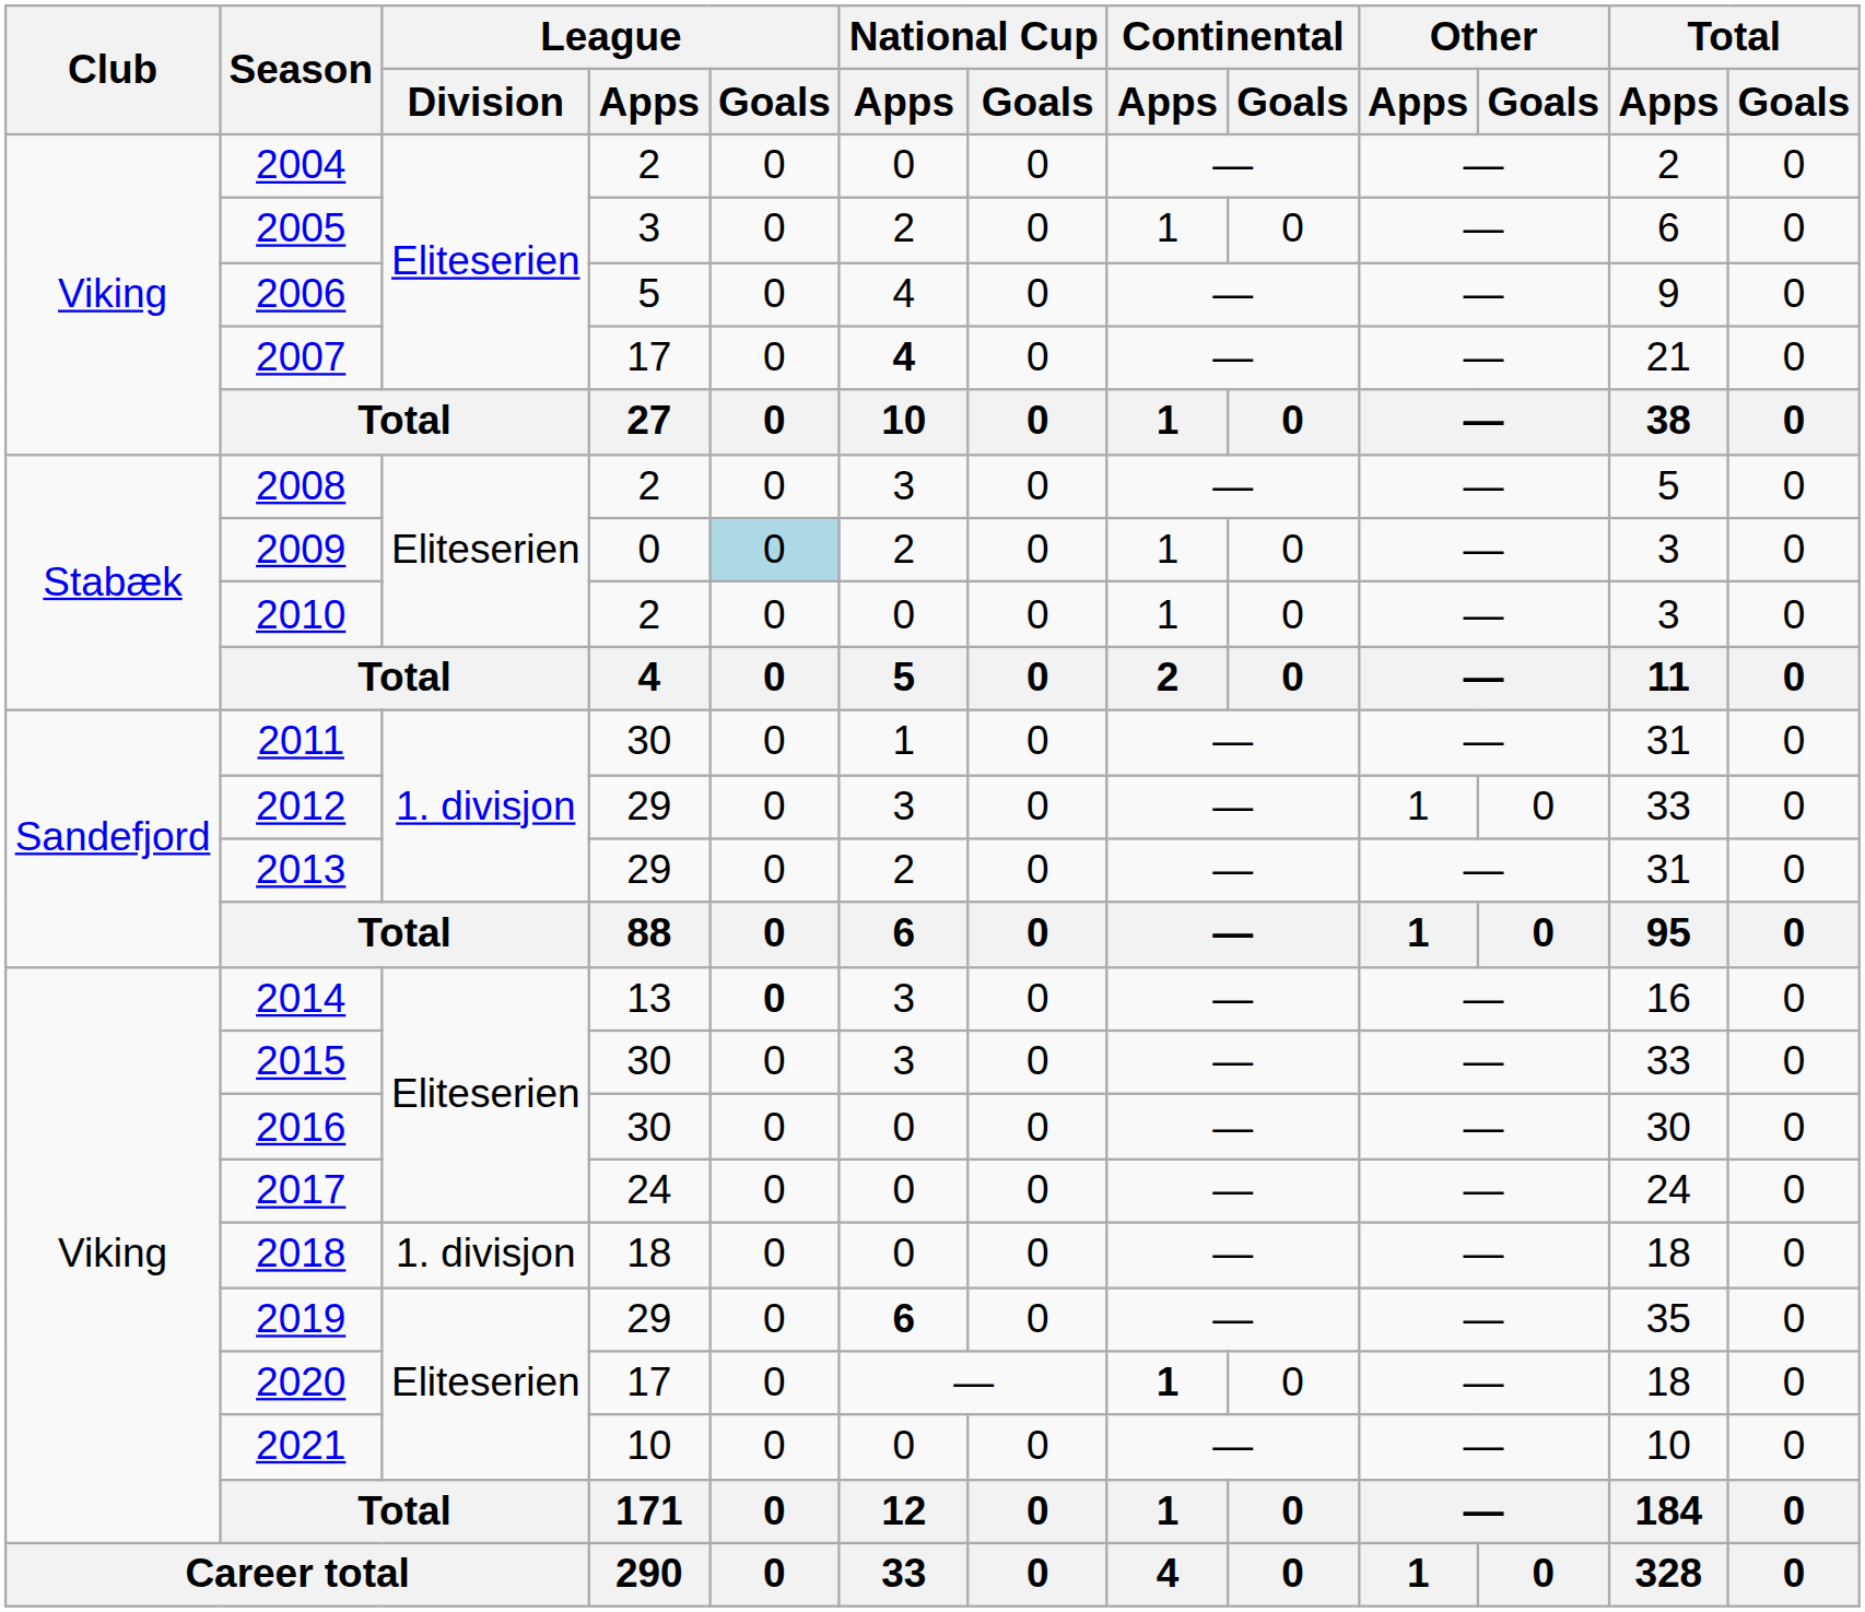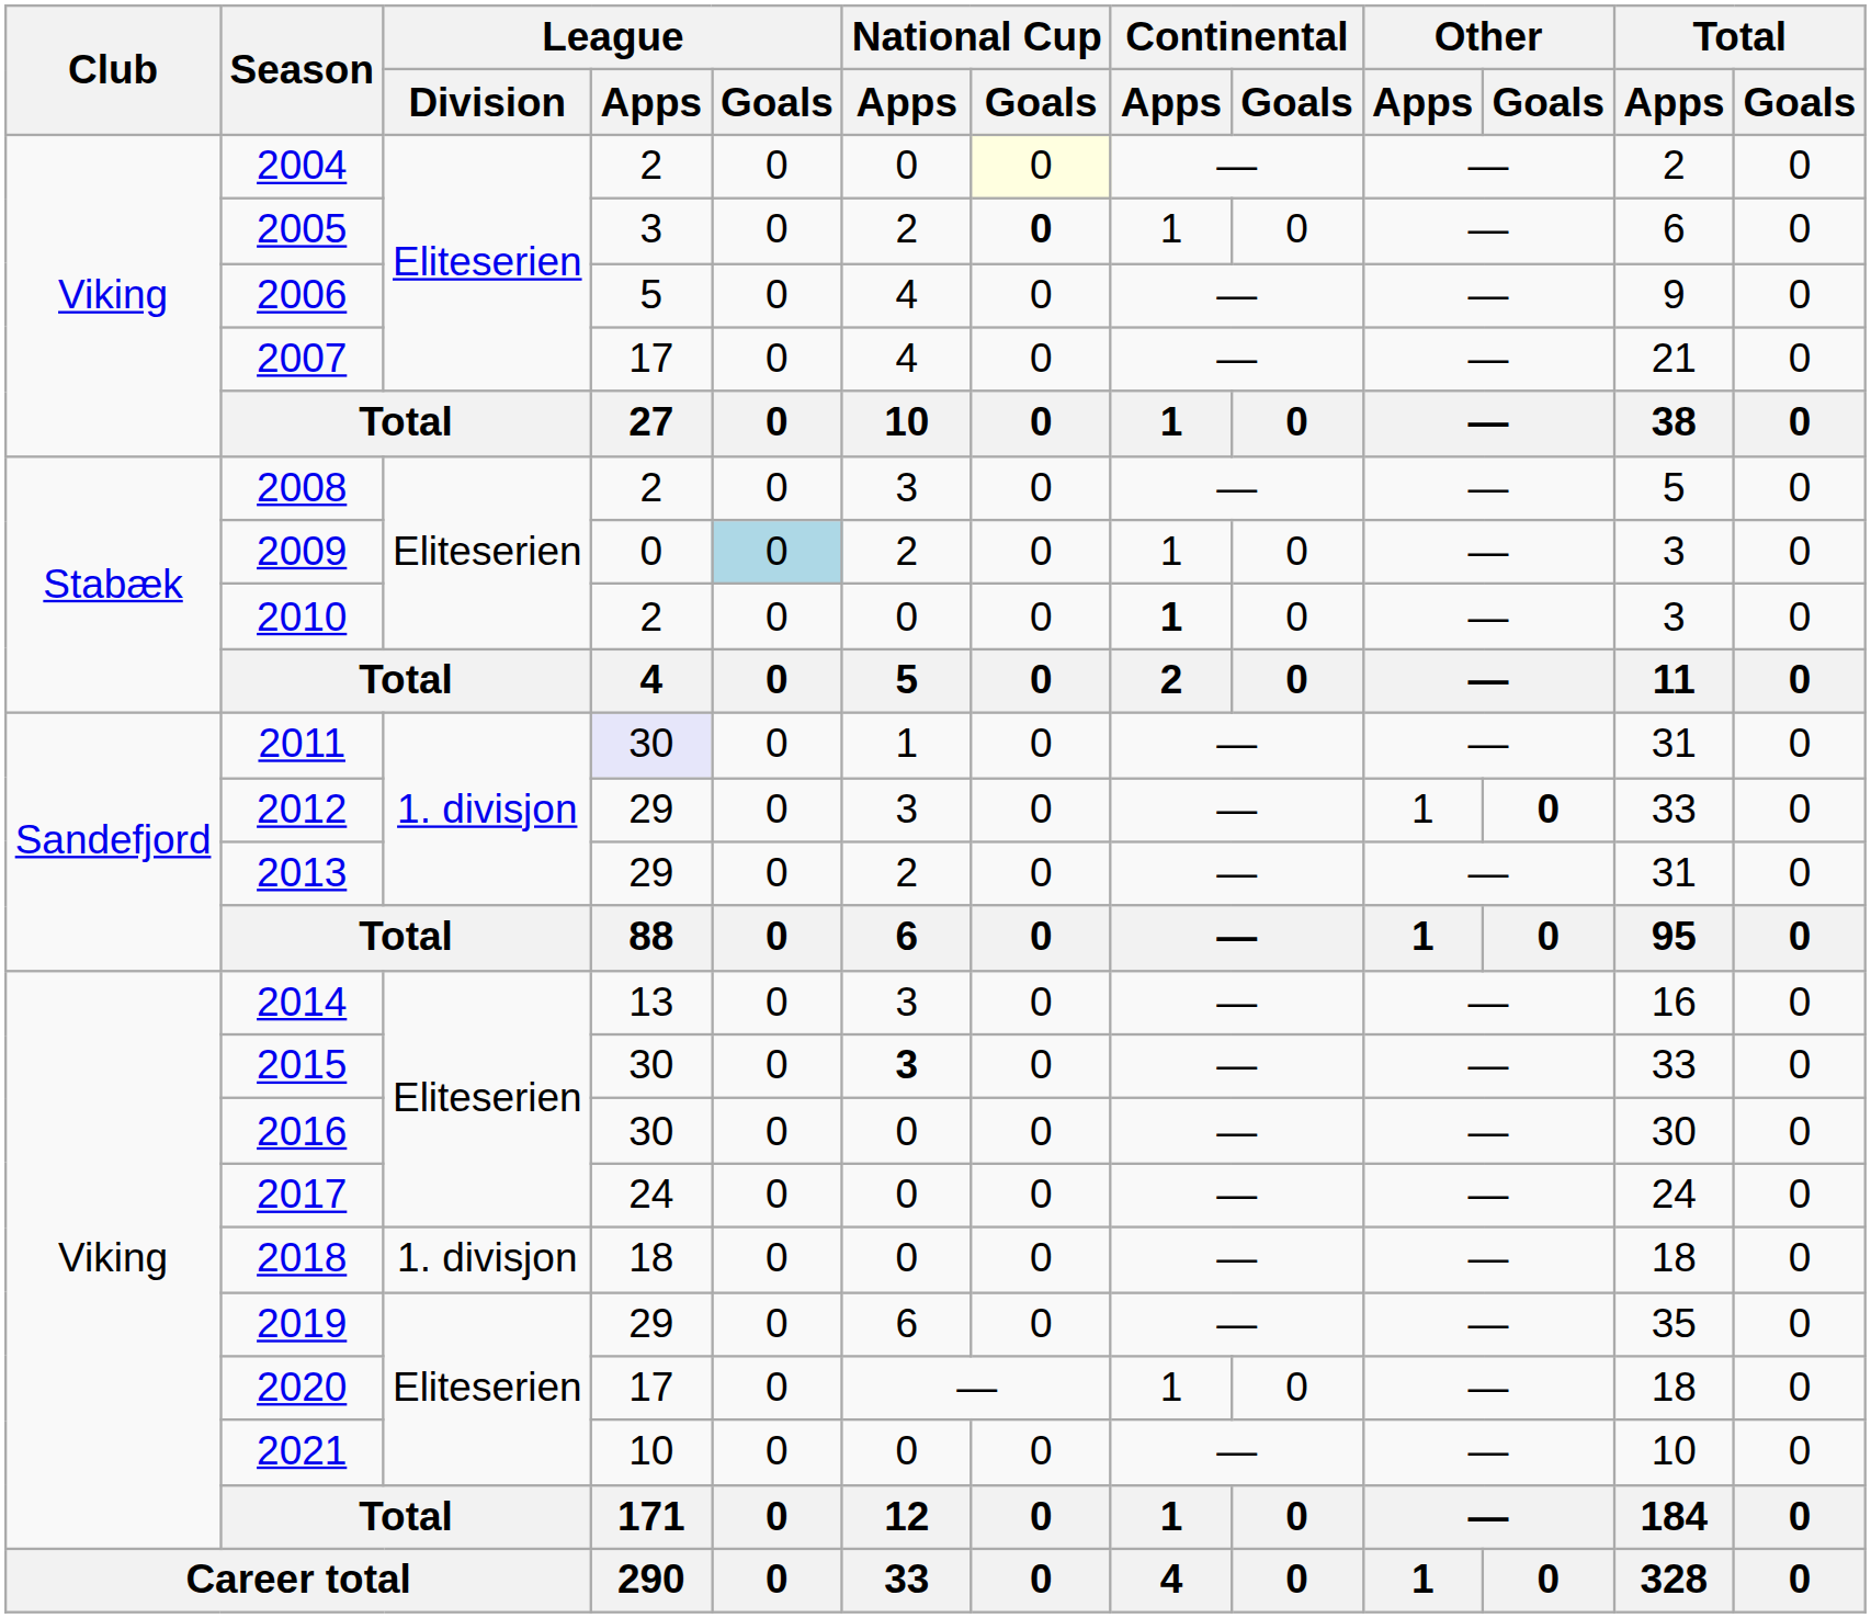2004 | National Cup / Goals: no background -> lightyellow background
2005 | National Cup / Goals: normal -> bold
2007 | National Cup / Apps: bold -> normal
2010 | Continental / Apps: normal -> bold
2011 | League / Apps: no background -> lavender background
2012 | Other / Goals: normal -> bold
2014 | League / Goals: bold -> normal
2015 | National Cup / Apps: normal -> bold
2019 | National Cup / Apps: bold -> normal
2020 | Continental / Apps: bold -> normal
